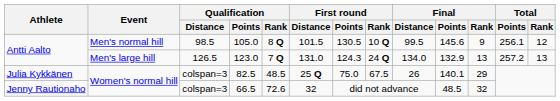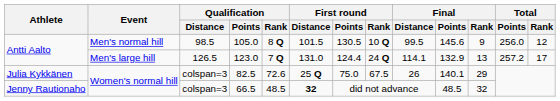105.0 | Total / Points: 256.1 -> 256.0
123.0 | First round / Points: 124.3 -> 124.4
123.0 | Final / Distance: 134.0 -> 114.1
123.0 | Total / Rank: 13 -> 17
82.5 | Qualification / Rank: 48.5 -> 72.6
66.5 | Qualification / Rank: 72.6 -> 48.5
66.5 | First round / Distance: normal -> bold
